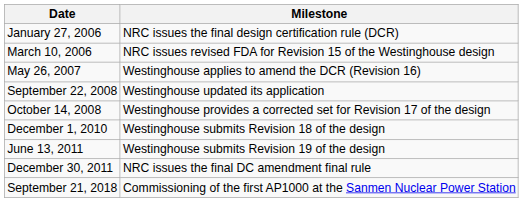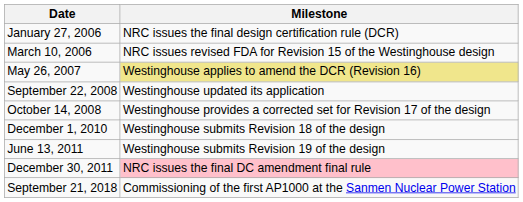May 26, 2007 | Milestone: no background -> khaki background
December 30, 2011 | Milestone: no background -> pink background
